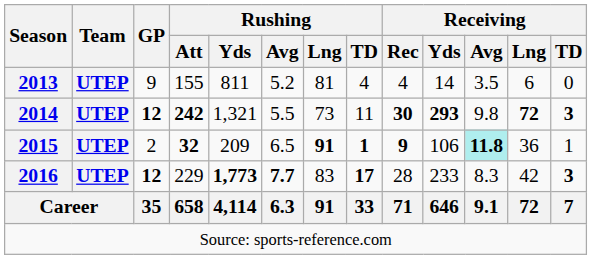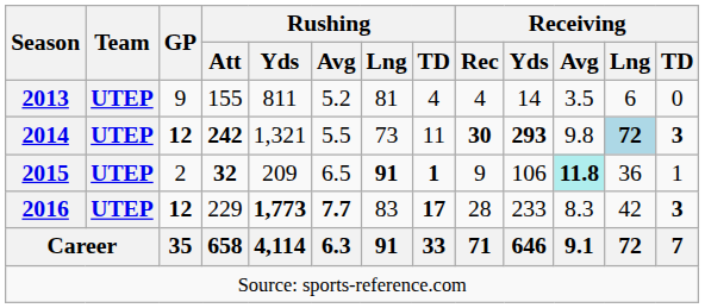2014 | Receiving / Lng: no background -> lightblue background
2015 | Receiving / Rec: bold -> normal
